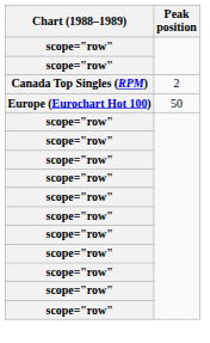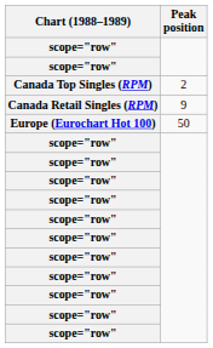+ row: Canada Retail Singles (RPM) | 9
